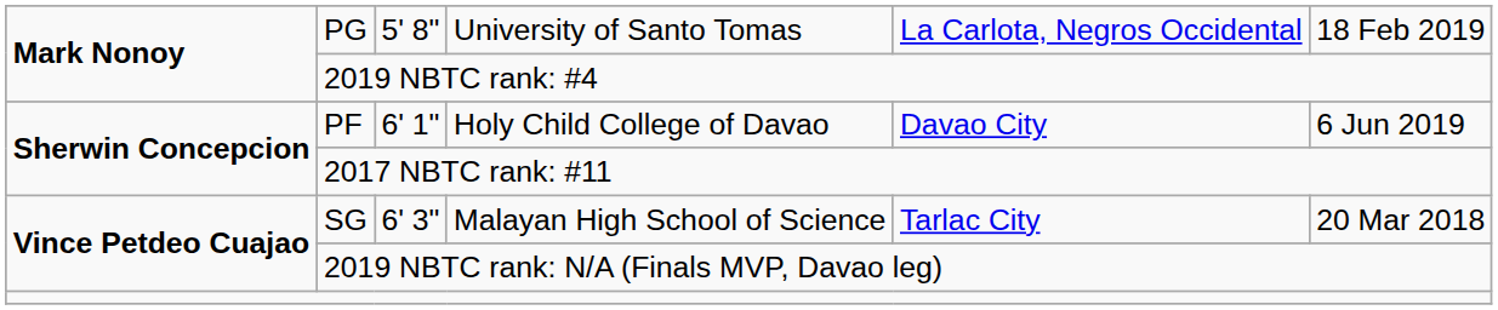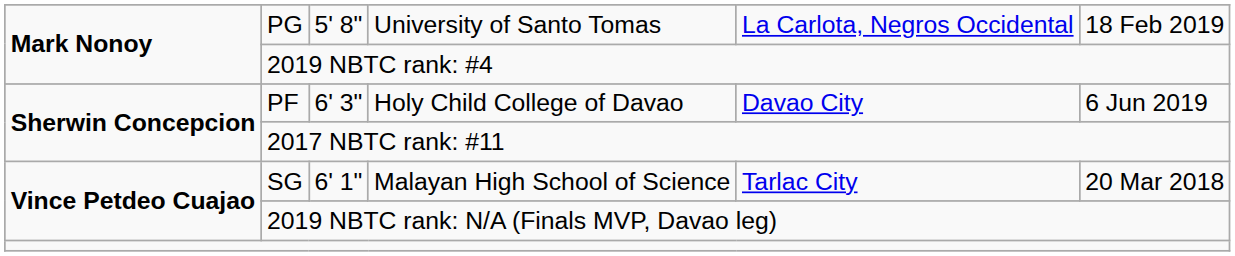PF | column 3: 6' 1" -> 6' 3"
SG | column 3: 6' 3" -> 6' 1"
